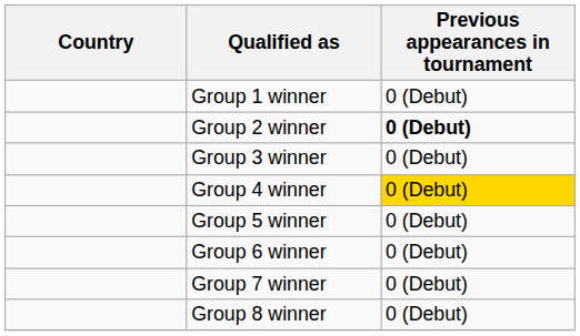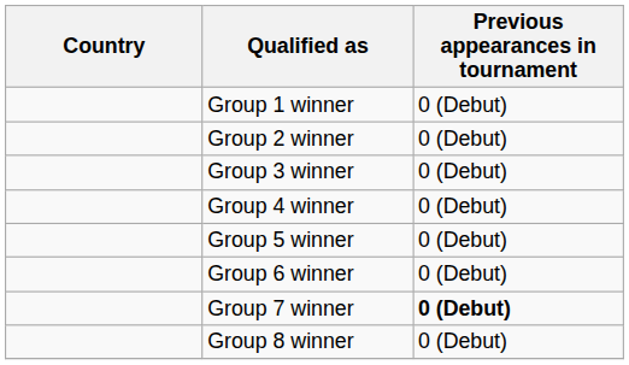Group 2 winner | Previous appearances in tournament: bold -> normal
Group 4 winner | Previous appearances in tournament: gold background -> no background
Group 7 winner | Previous appearances in tournament: normal -> bold
